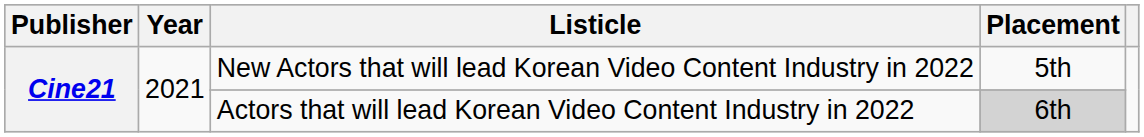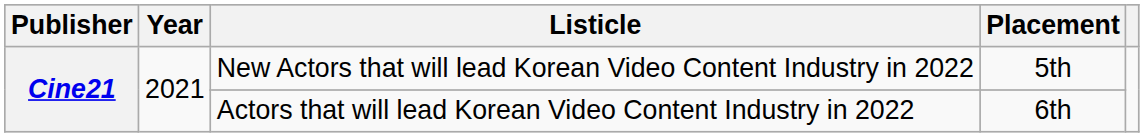Actors that will lead Korean Video Content Industry in 2022 | Placement: lightgrey background -> no background
